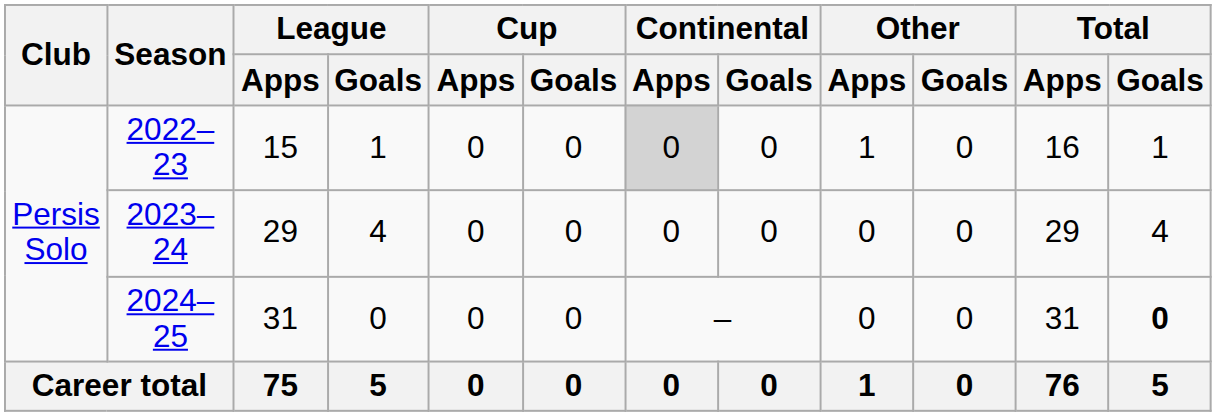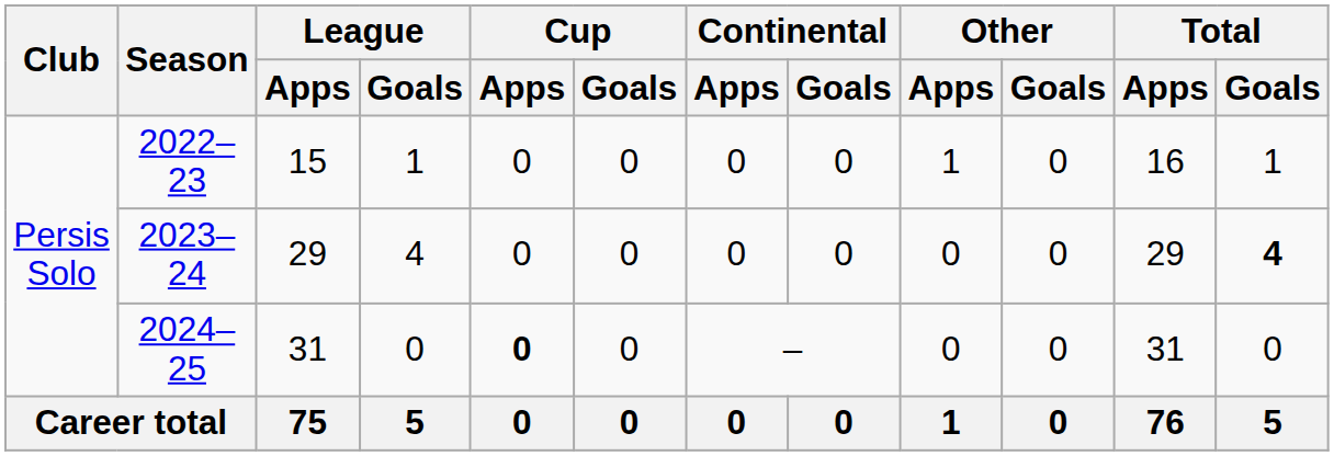2022–23 | Continental / Apps: lightgrey background -> no background
2023–24 | Total / Goals: normal -> bold
2024–25 | Cup / Apps: normal -> bold
2024–25 | Total / Goals: bold -> normal
